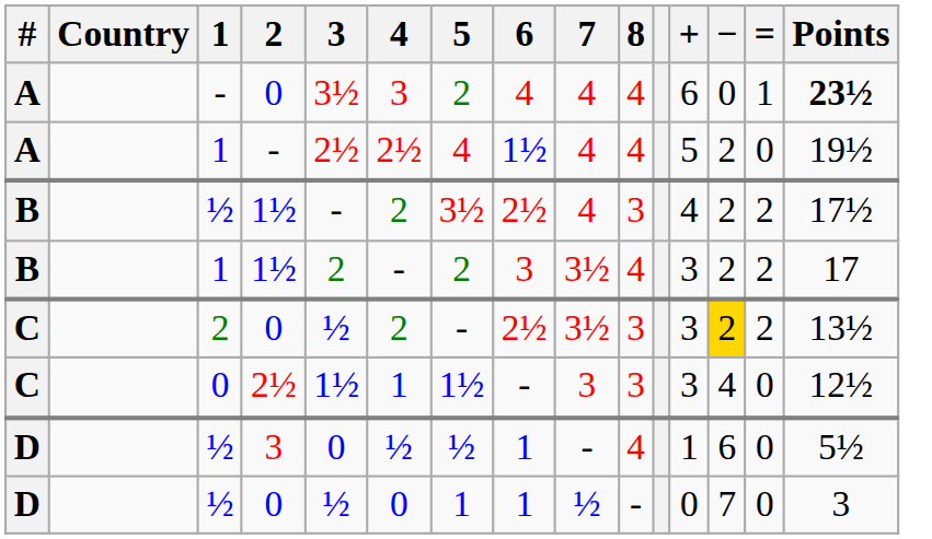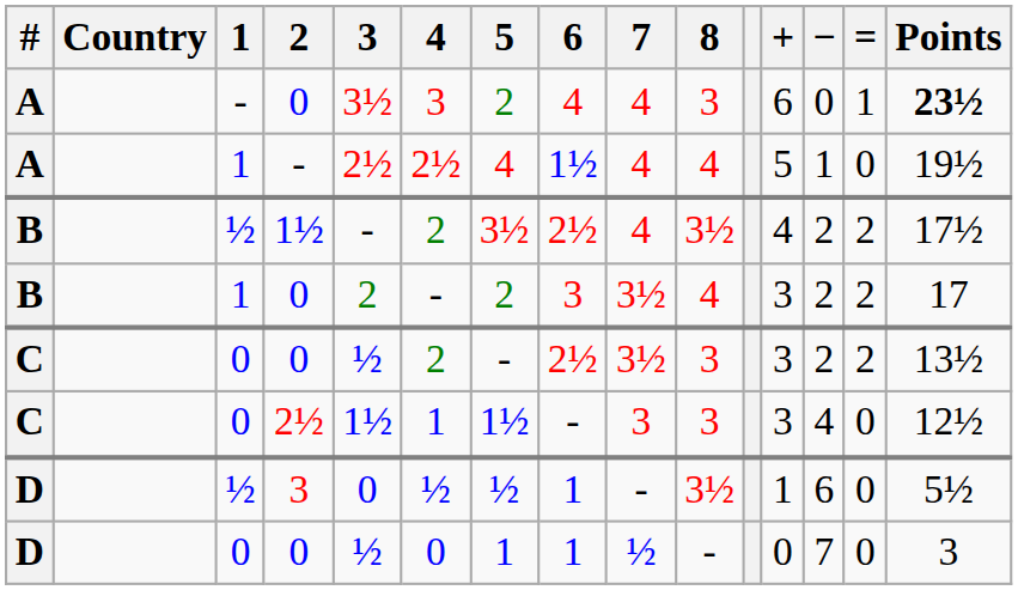row 2 | 8: 4 -> 3
row 3 | −: 2 -> 1
row 4 | 8: 3 -> 3½
row 5 | 2: 1½ -> 0
row 6 | 1: 2 -> 0
row 6 | −: gold background -> no background
row 8 | 8: 4 -> 3½
row 9 | 1: ½ -> 0
